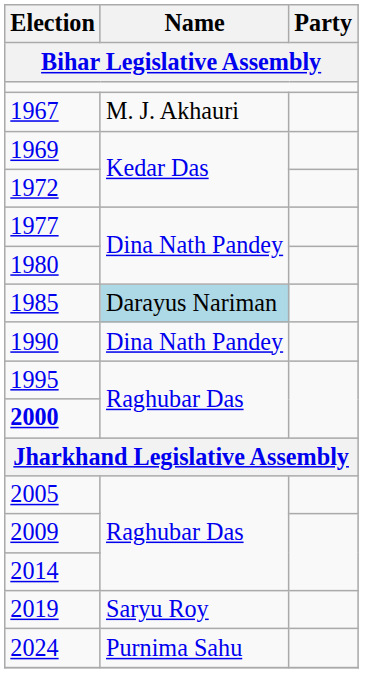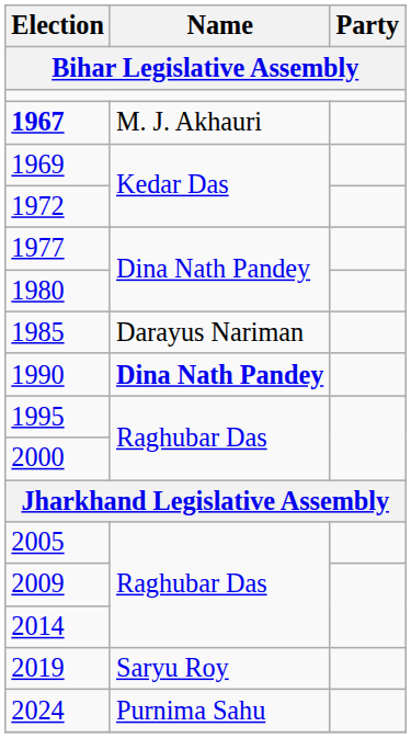1967 | Election: normal -> bold
1985 | Name: lightblue background -> no background
1990 | Name: normal -> bold
2000 | Election: bold -> normal
